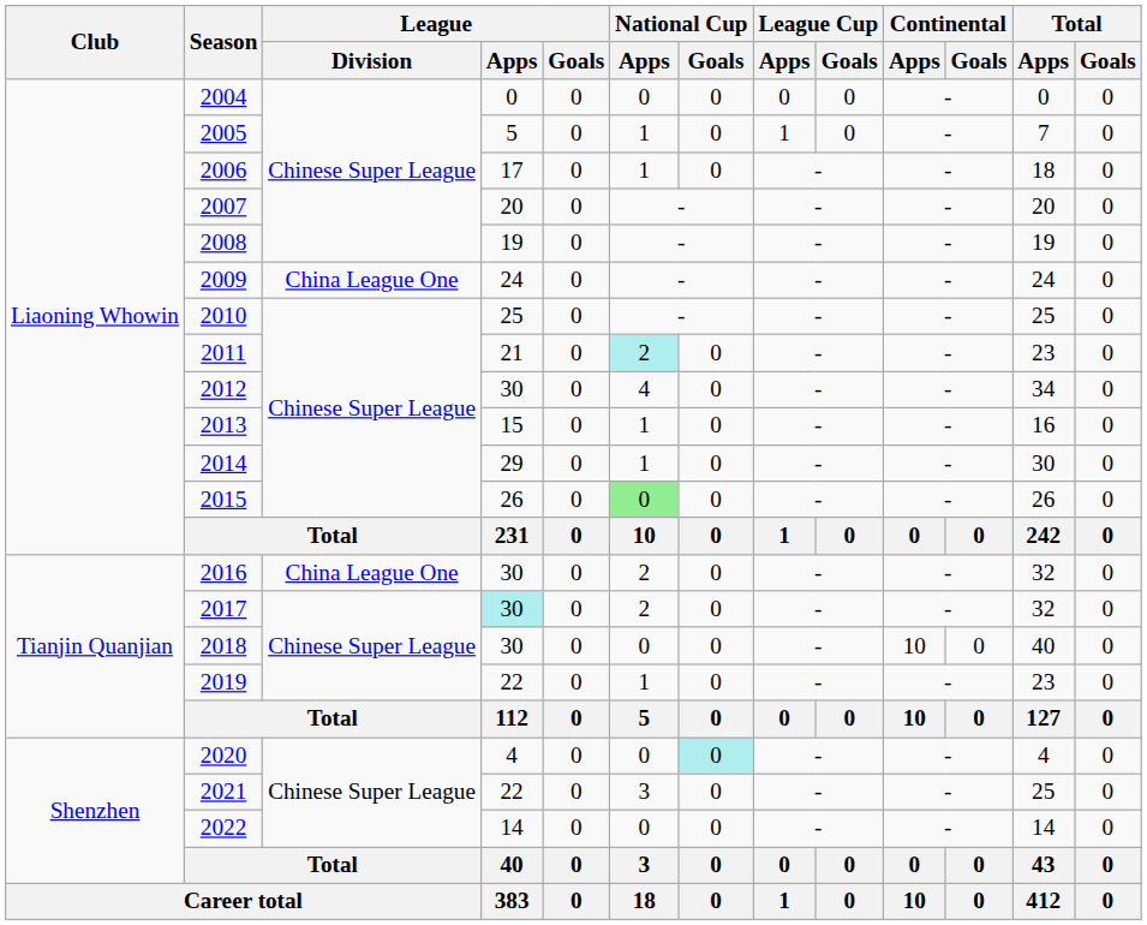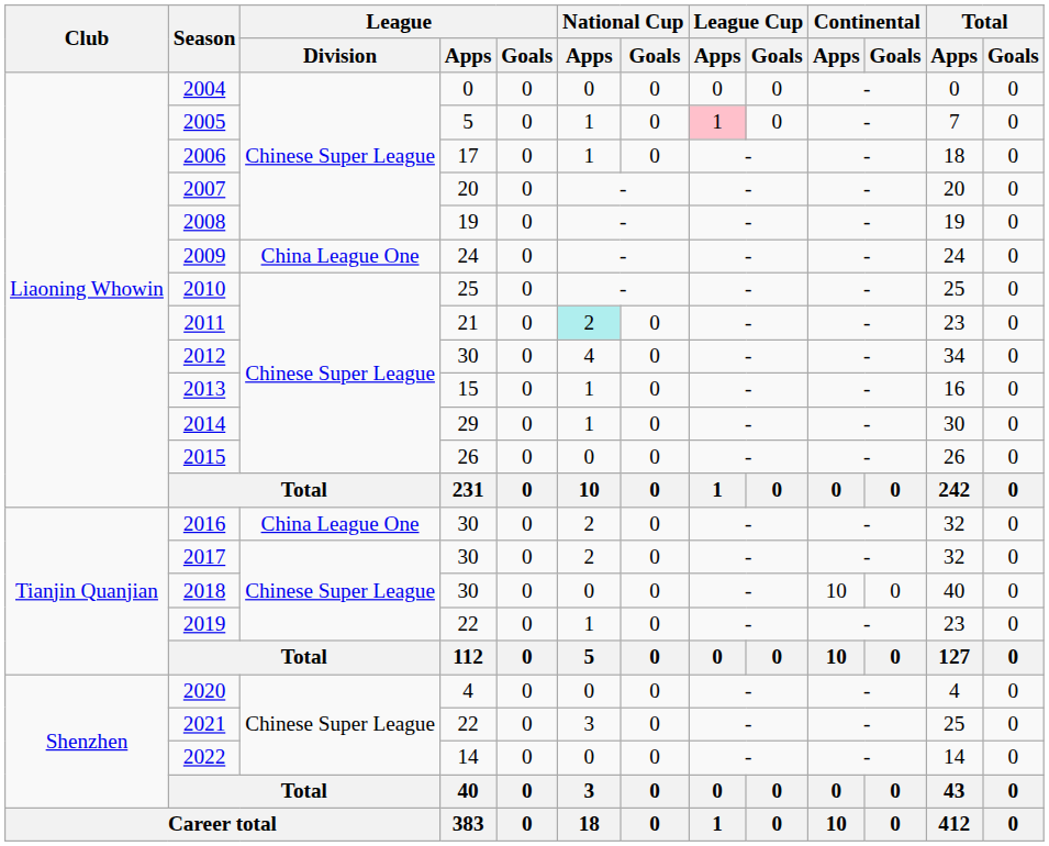2005 | League Cup / Apps: no background -> pink background
2015 | National Cup / Apps: lightgreen background -> no background
2017 | League / Apps: paleturquoise background -> no background
2020 | National Cup / Goals: paleturquoise background -> no background
